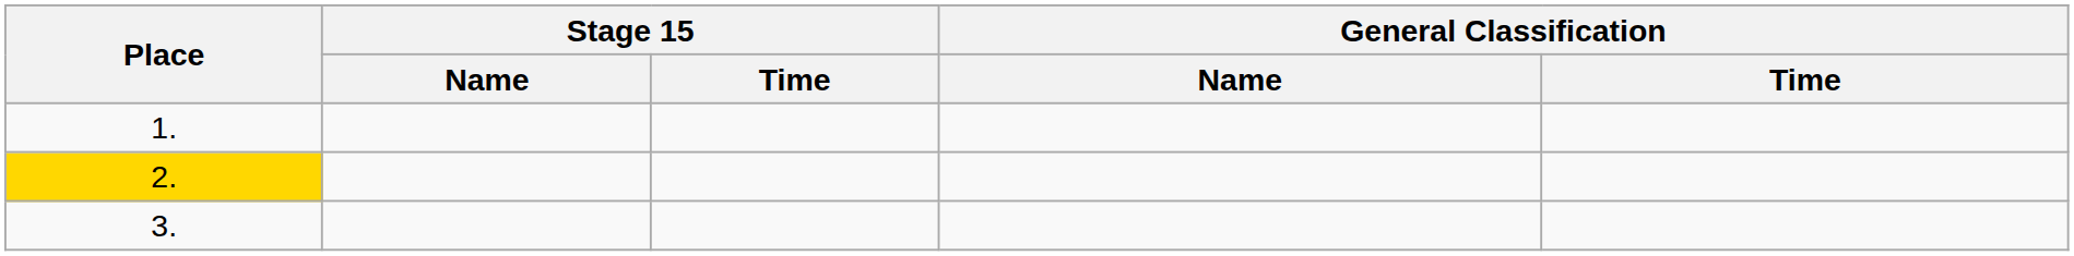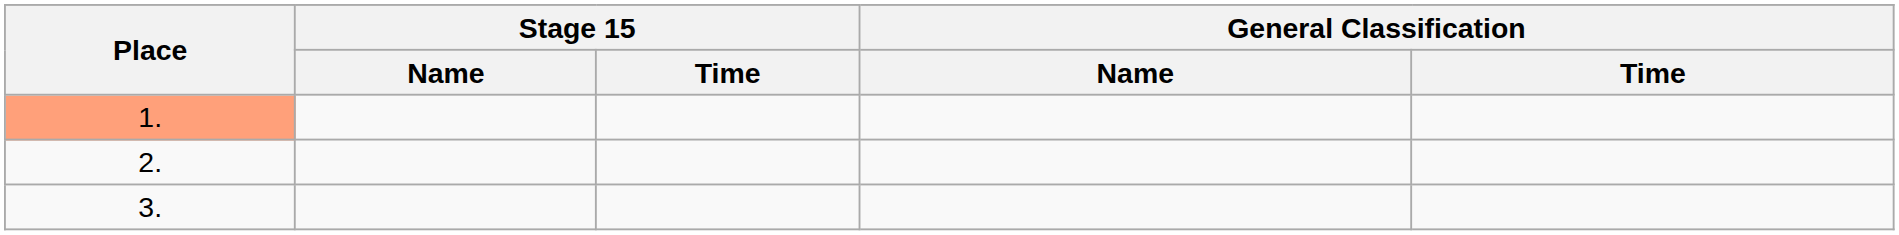1. | Place: no background -> lightsalmon background
2. | Place: gold background -> no background
